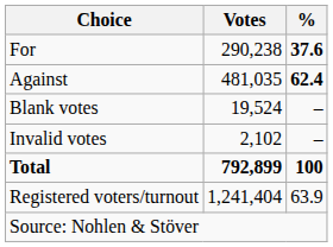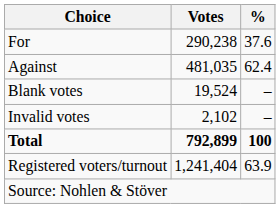For | %: bold -> normal
Against | %: bold -> normal
